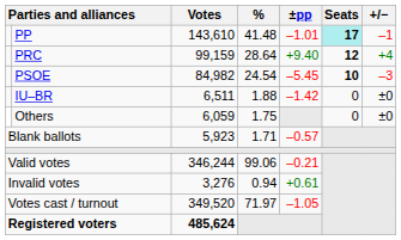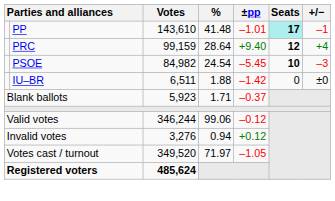- row: Others | 6,059 | 1.75 | 0 | ±0
Blank ballots | ±pp: –0.57 -> –0.37
Valid votes | ±pp: –0.21 -> –0.12
Invalid votes | ±pp: +0.61 -> +0.12
